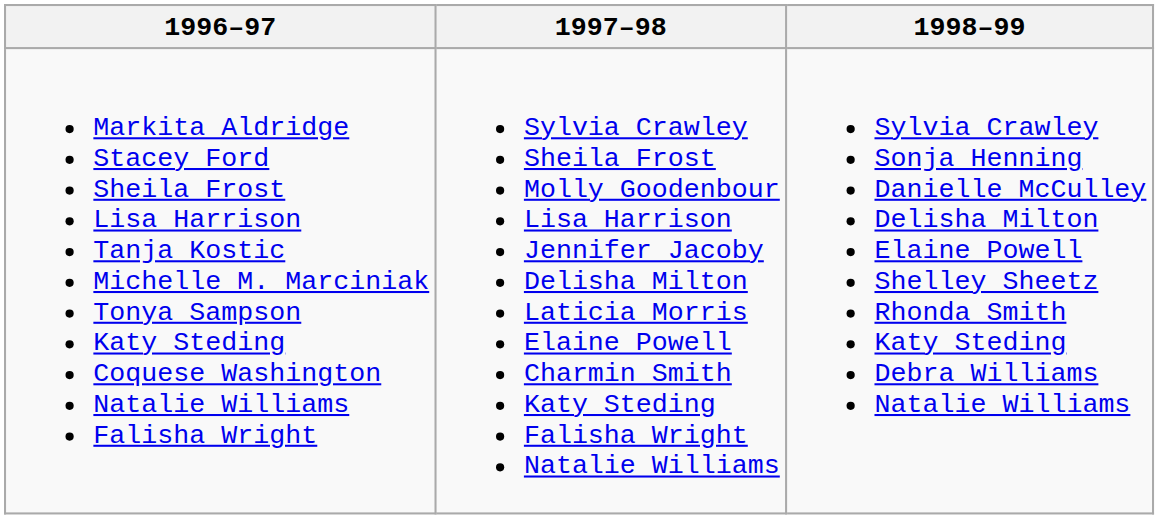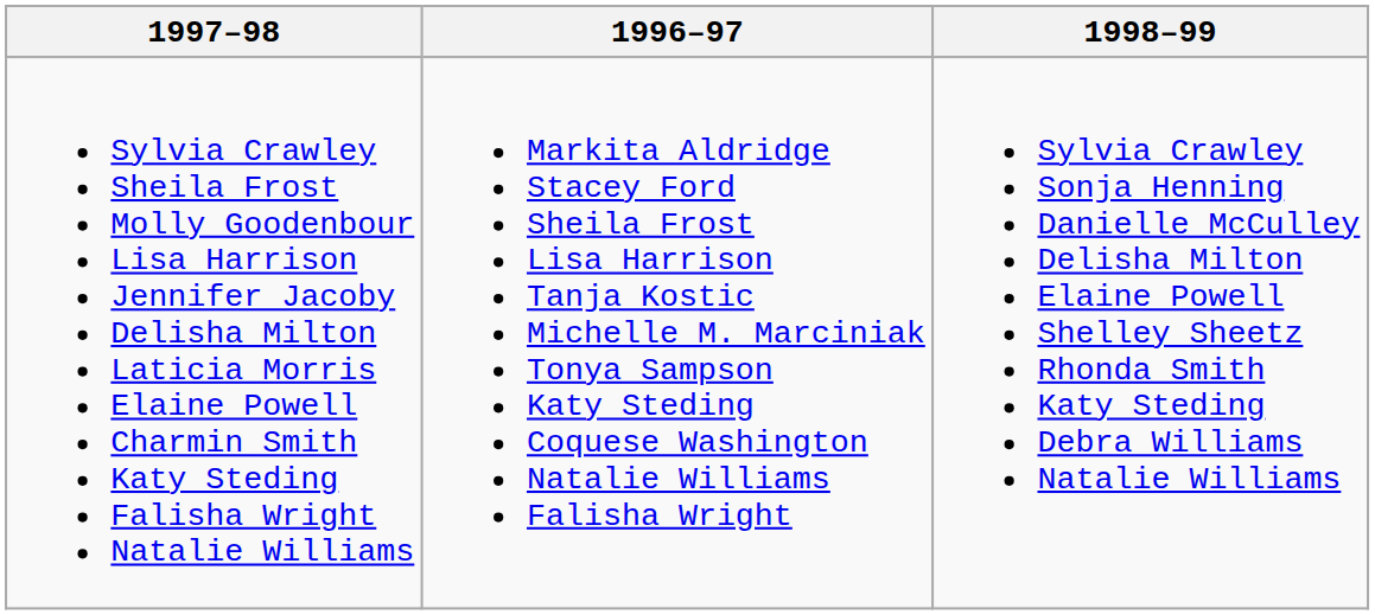columns swapped: 1996–97 <-> 1997–98
